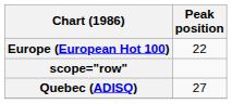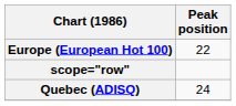Quebec (ADISQ) | Peak position: 27 -> 24
